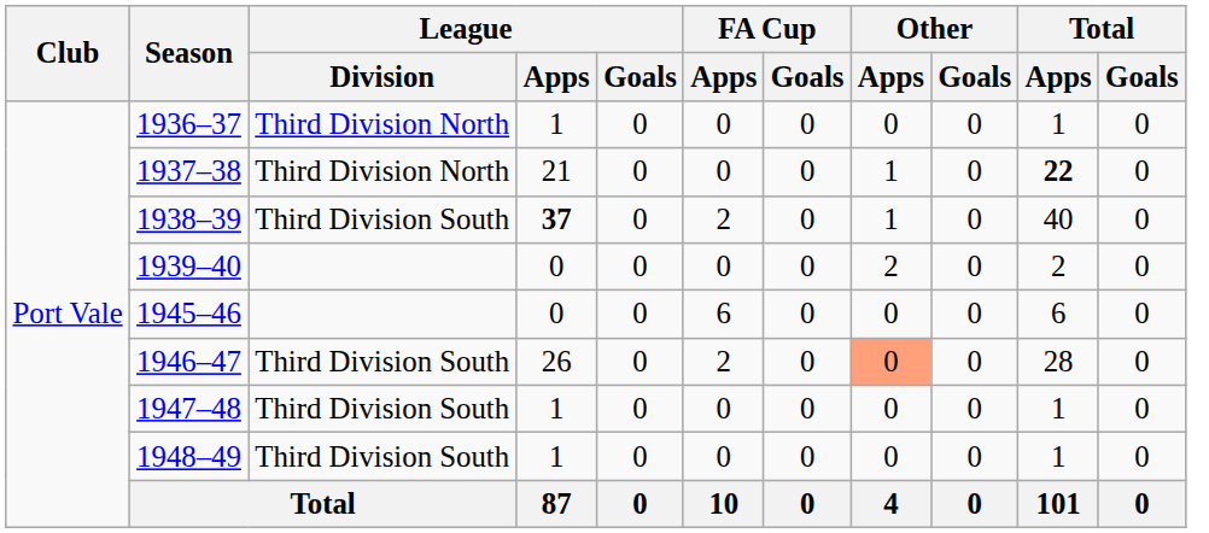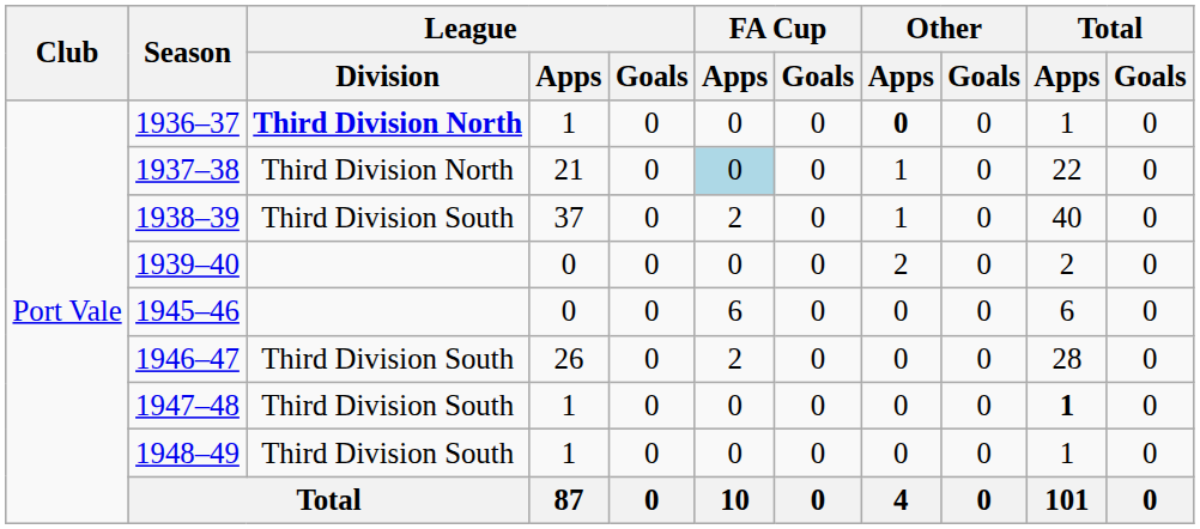1936–37 | League / Division: normal -> bold
1936–37 | Other / Apps: normal -> bold
1937–38 | FA Cup / Apps: no background -> lightblue background
1937–38 | Total / Apps: bold -> normal
1938–39 | League / Apps: bold -> normal
1946–47 | Other / Apps: lightsalmon background -> no background
1947–48 | Total / Apps: normal -> bold
